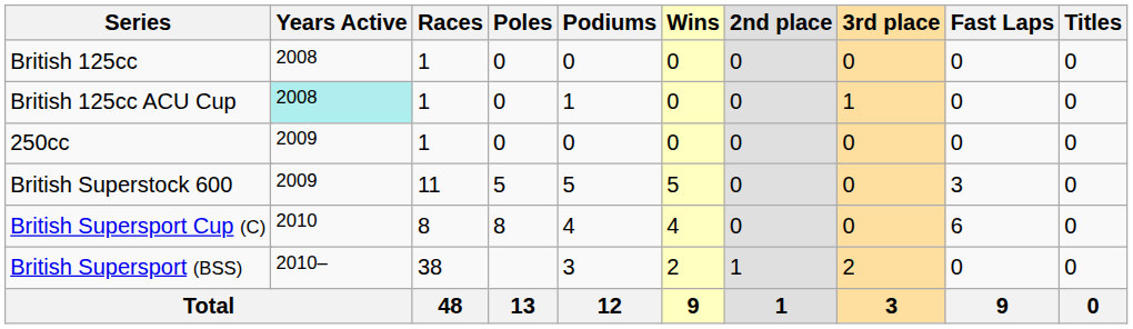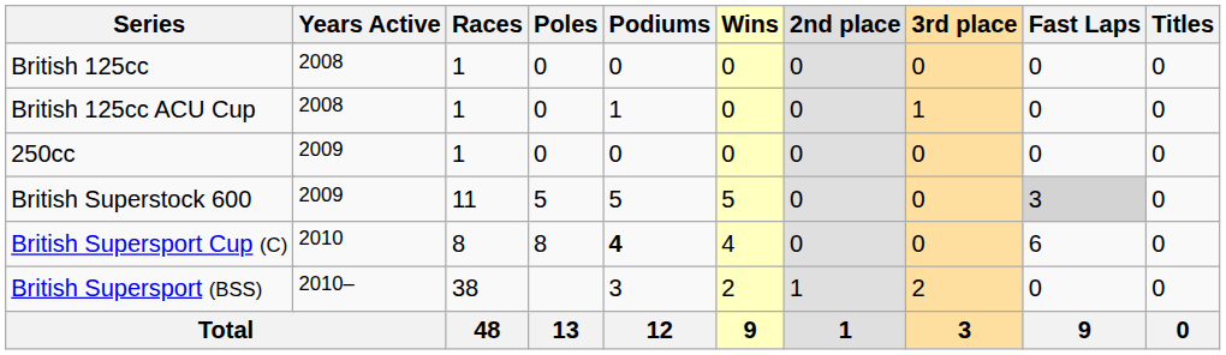British 125cc ACU Cup | Years Active: paleturquoise background -> no background
British Superstock 600 | Fast Laps: no background -> lightgrey background
British Supersport Cup (C) | Podiums: normal -> bold
